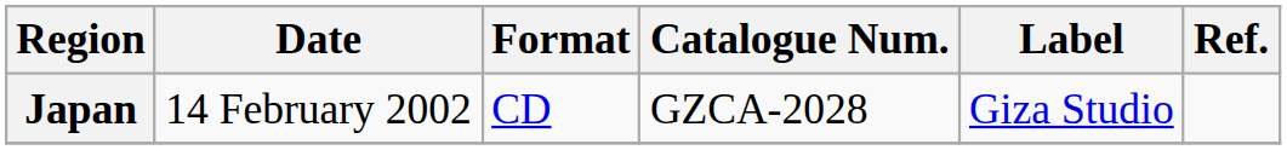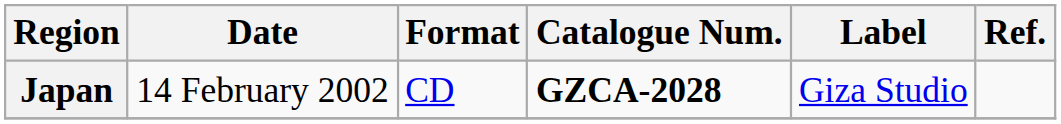Japan | Catalogue Num.: normal -> bold
